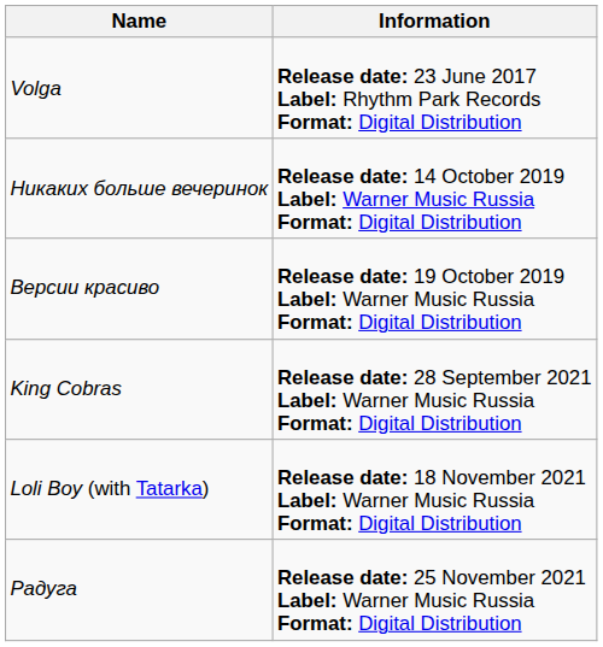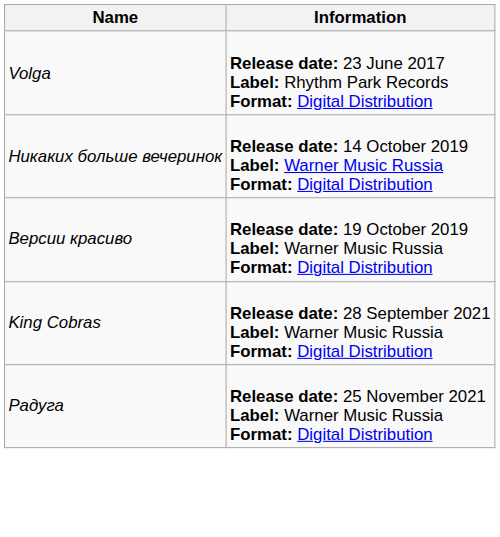- row: Loli Boy (with Tatarka) | Release date: 18 November 2021 Label: Warner Music Russia Format: Digital Distribution
